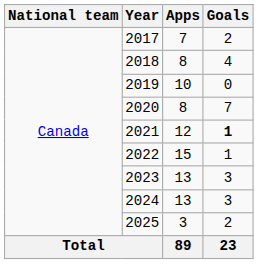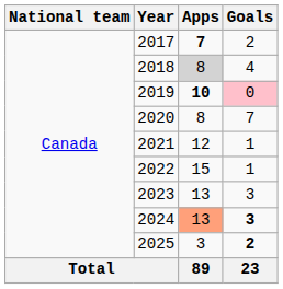2017 | Apps: normal -> bold
2018 | Apps: no background -> lightgrey background
2019 | Apps: normal -> bold
2019 | Goals: no background -> pink background
2021 | Goals: bold -> normal
2024 | Apps: no background -> lightsalmon background
2024 | Goals: normal -> bold
2025 | Goals: normal -> bold
